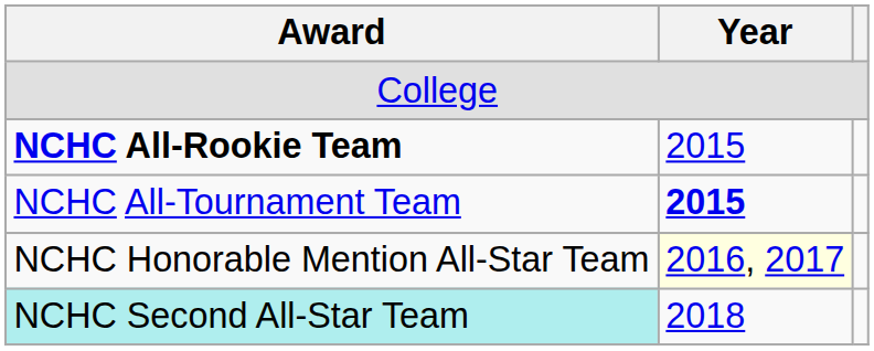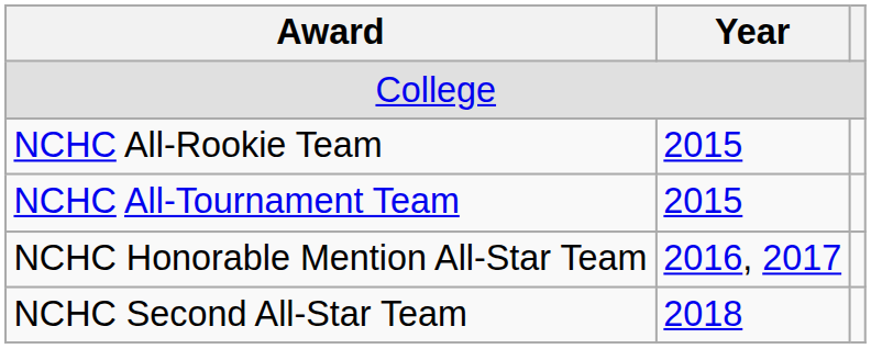NCHC All-Rookie Team | Award: bold -> normal
NCHC All-Tournament Team | Year: bold -> normal
NCHC Honorable Mention All-Star Team | Year: lightyellow background -> no background
NCHC Second All-Star Team | Award: paleturquoise background -> no background
